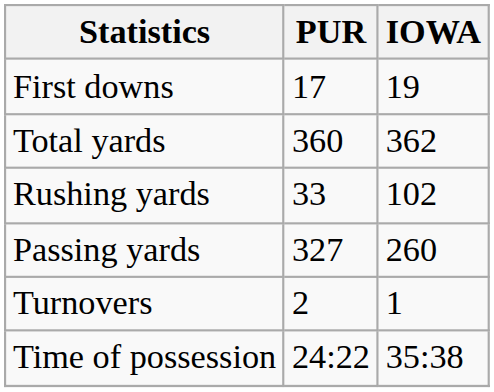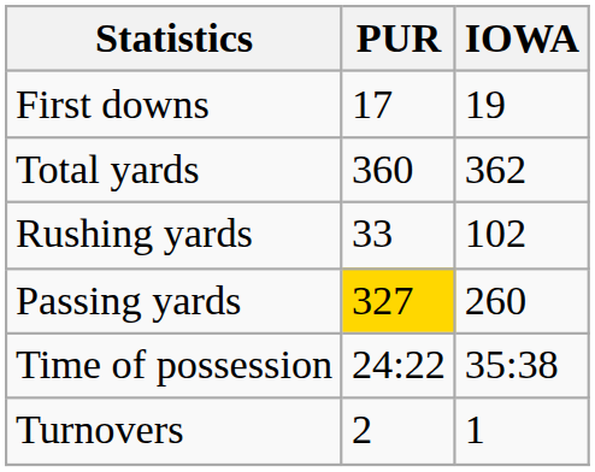Passing yards | PUR: no background -> gold background
rows swapped: Turnovers <-> Time of possession
